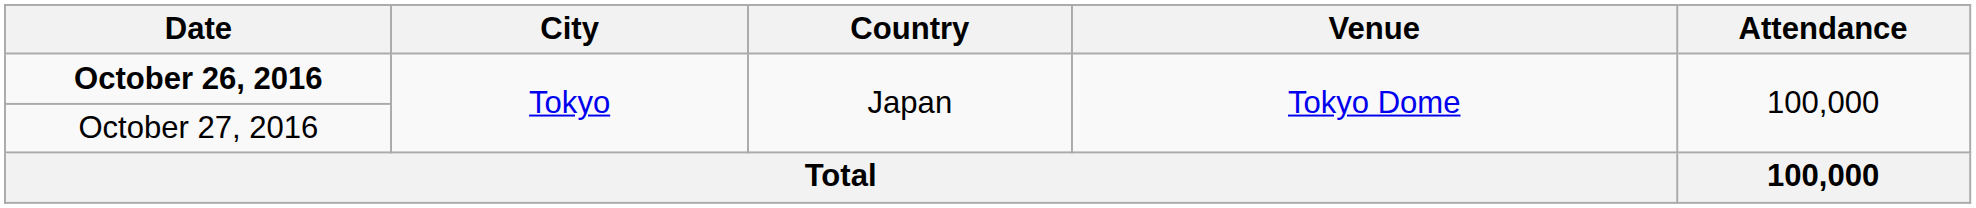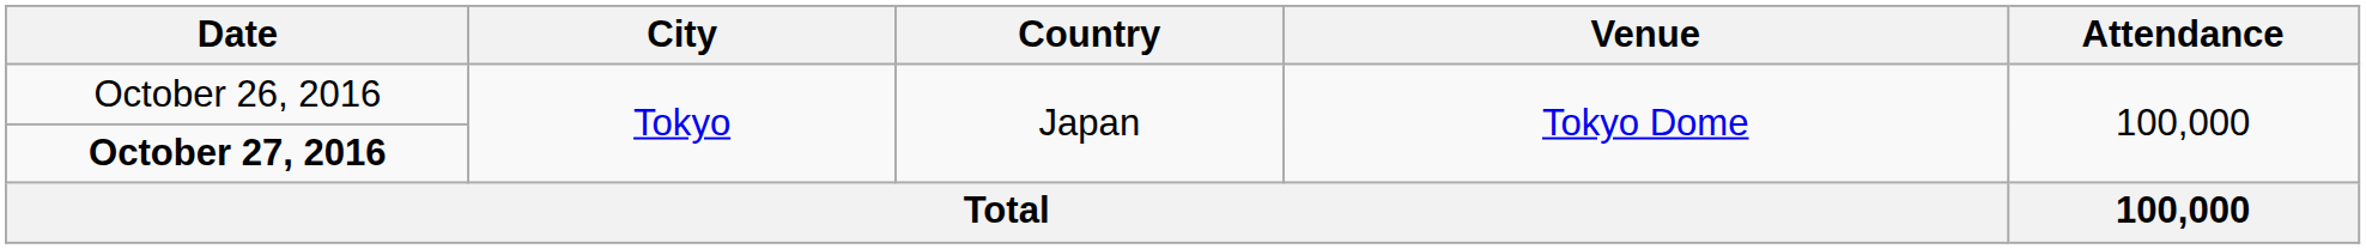October 26, 2016 | Date: bold -> normal
October 27, 2016 | Date: normal -> bold
